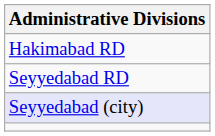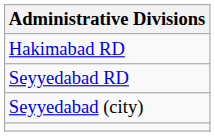row 4 | column 1: lavender background -> no background
